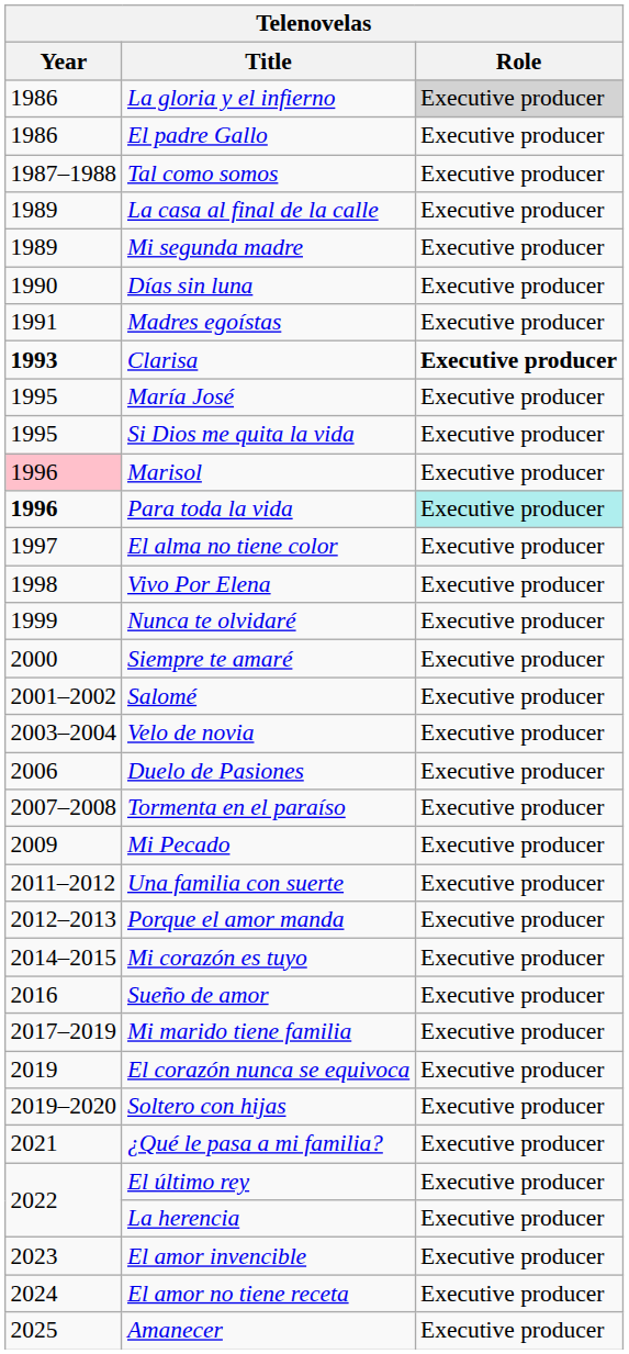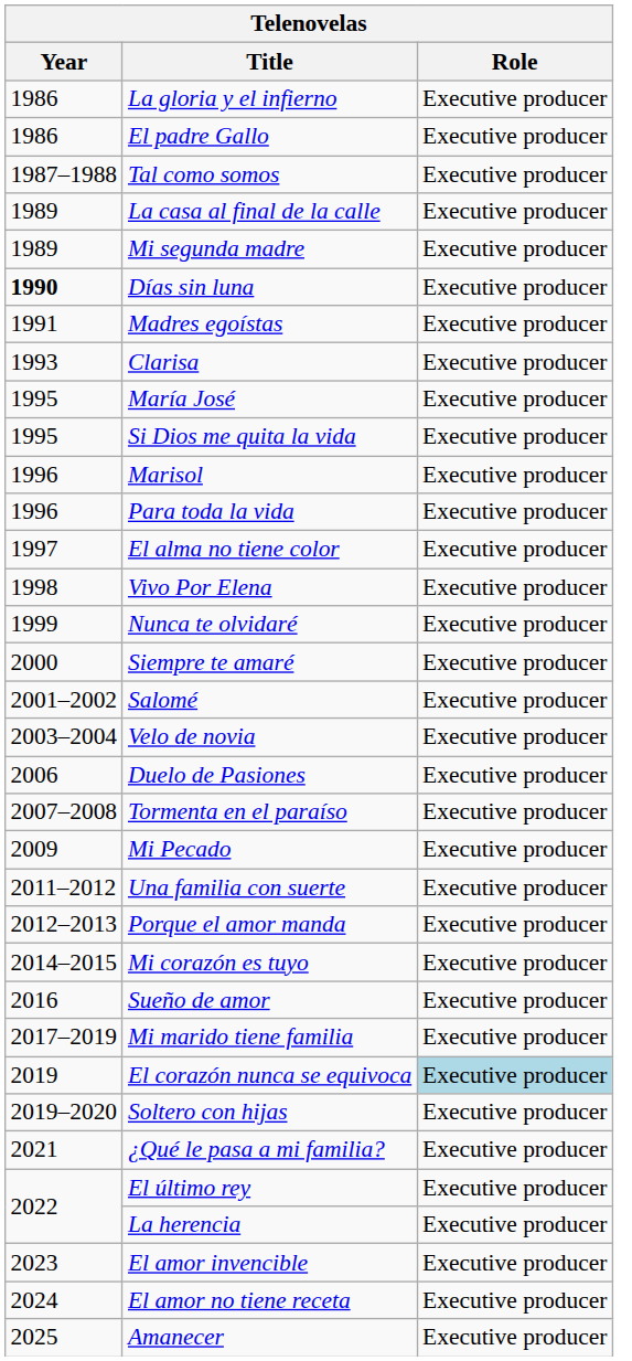La gloria y el infierno | Role: lightgrey background -> no background
Días sin luna | Year: normal -> bold
Clarisa | Year: bold -> normal
Clarisa | Role: bold -> normal
Marisol | Year: pink background -> no background
Para toda la vida | Year: bold -> normal
Para toda la vida | Role: paleturquoise background -> no background
El corazón nunca se equivoca | Role: no background -> lightblue background
